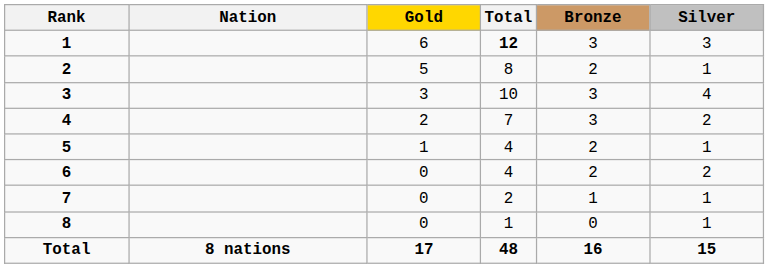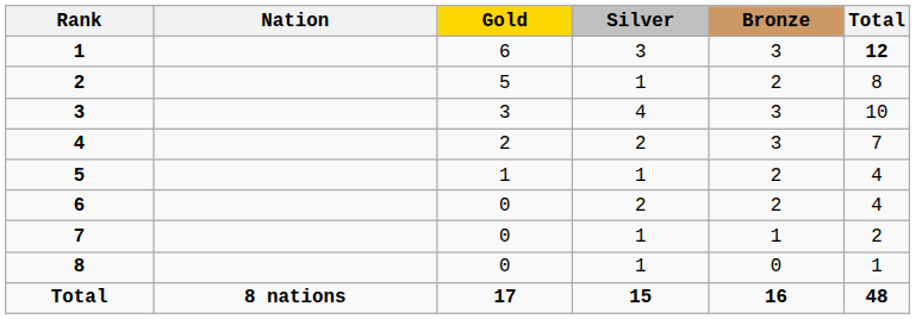columns swapped: Silver <-> Total
